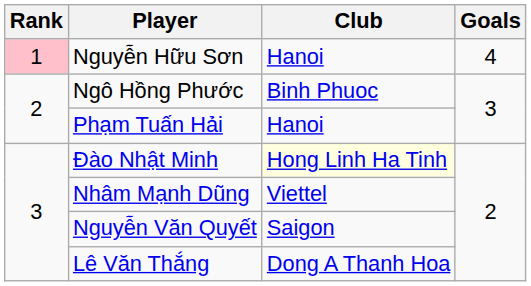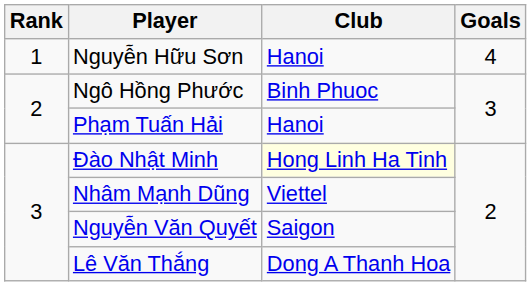Nguyễn Hữu Sơn | Rank: pink background -> no background
